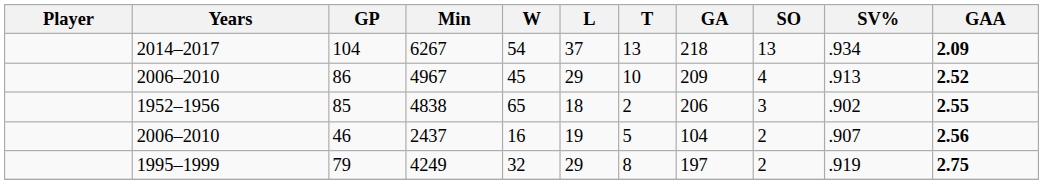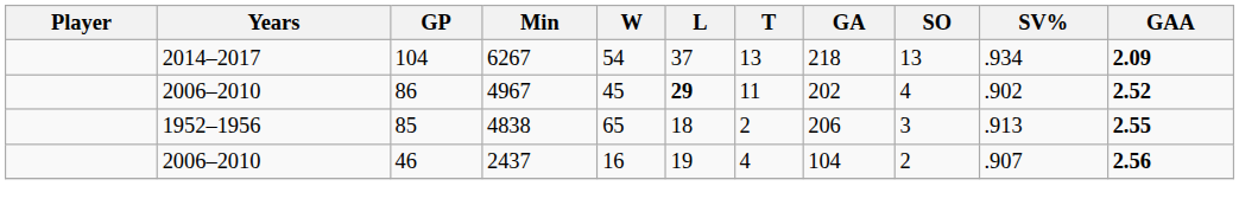86 | L: normal -> bold
86 | T: 10 -> 11
86 | GA: 209 -> 202
86 | SV%: .913 -> .902
85 | SV%: .902 -> .913
46 | T: 5 -> 4
- row: 1995–1999 | 79 | 4249 | 32 | 29 | 8 | 197 | 2 | .919 | 2.75
